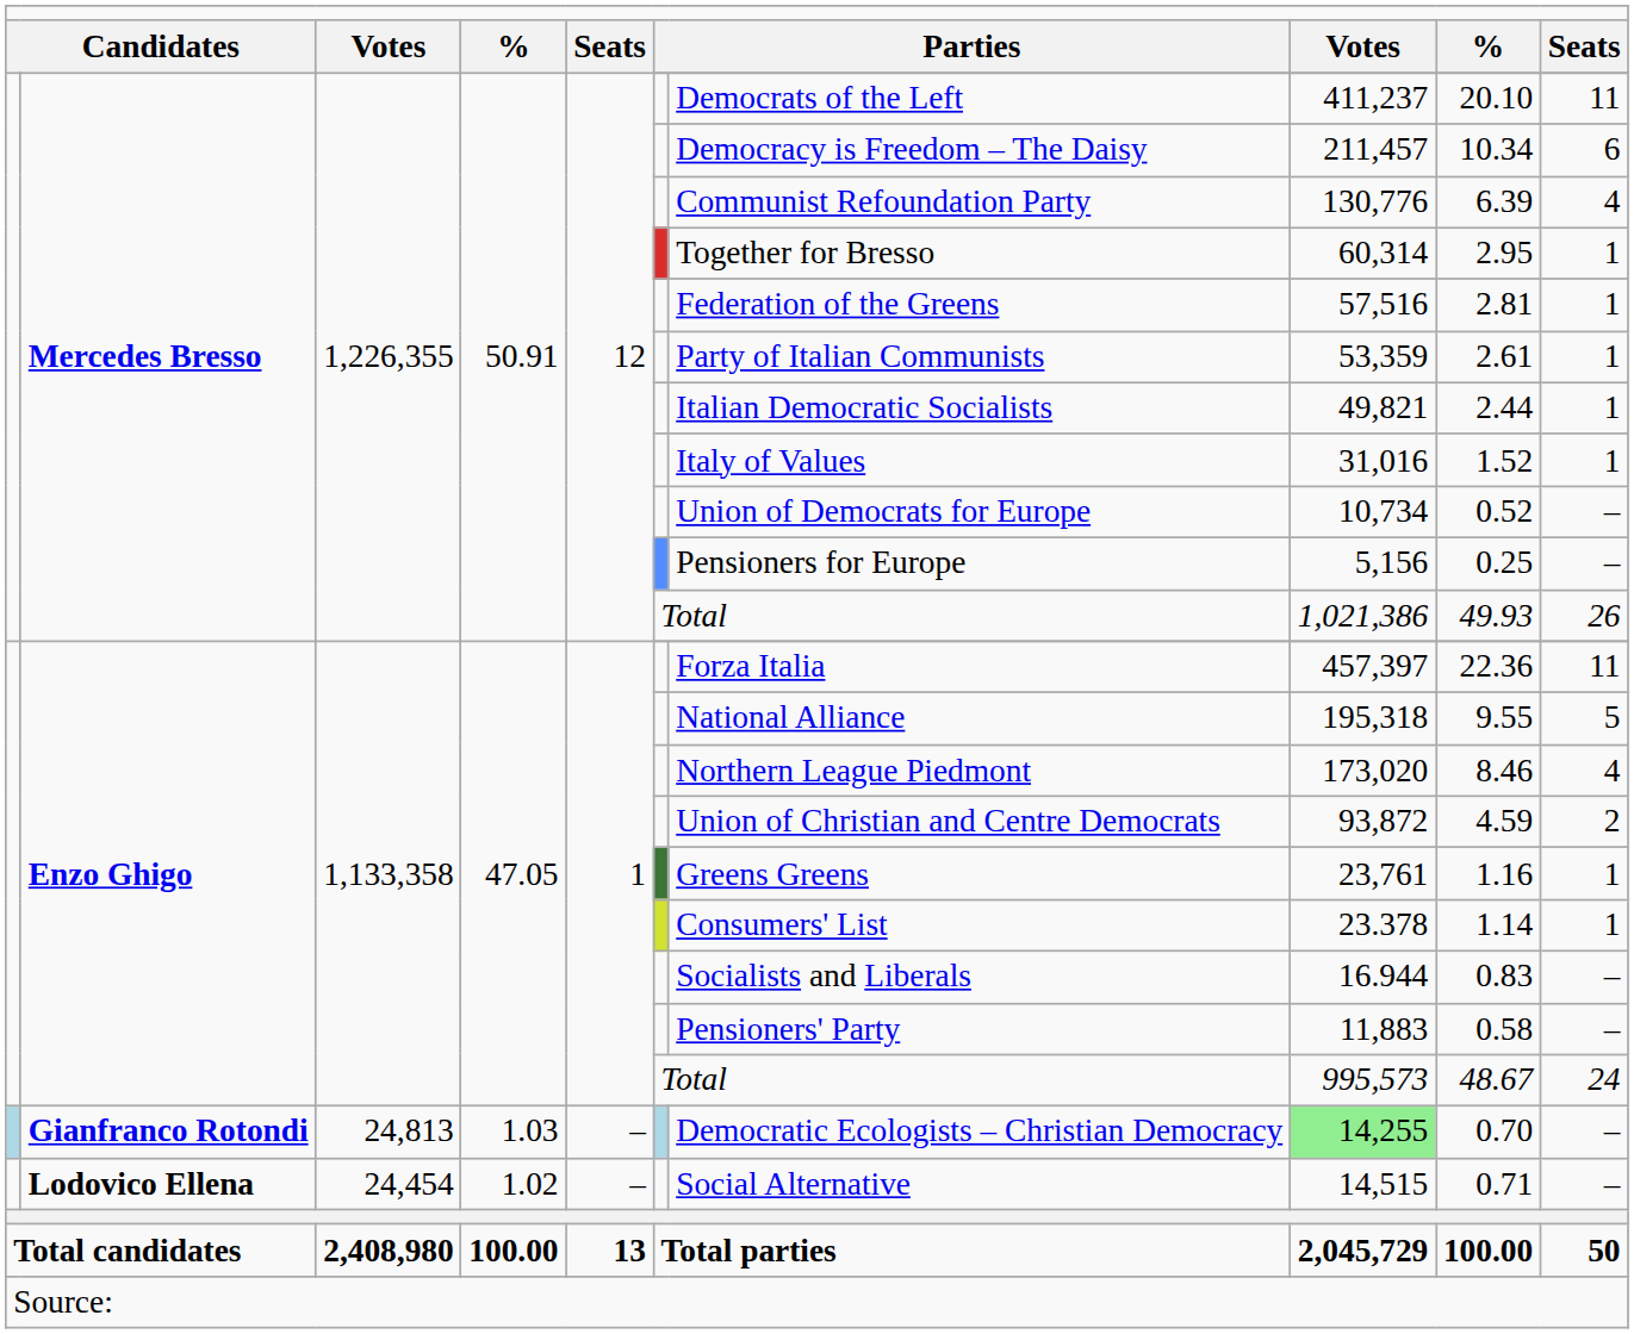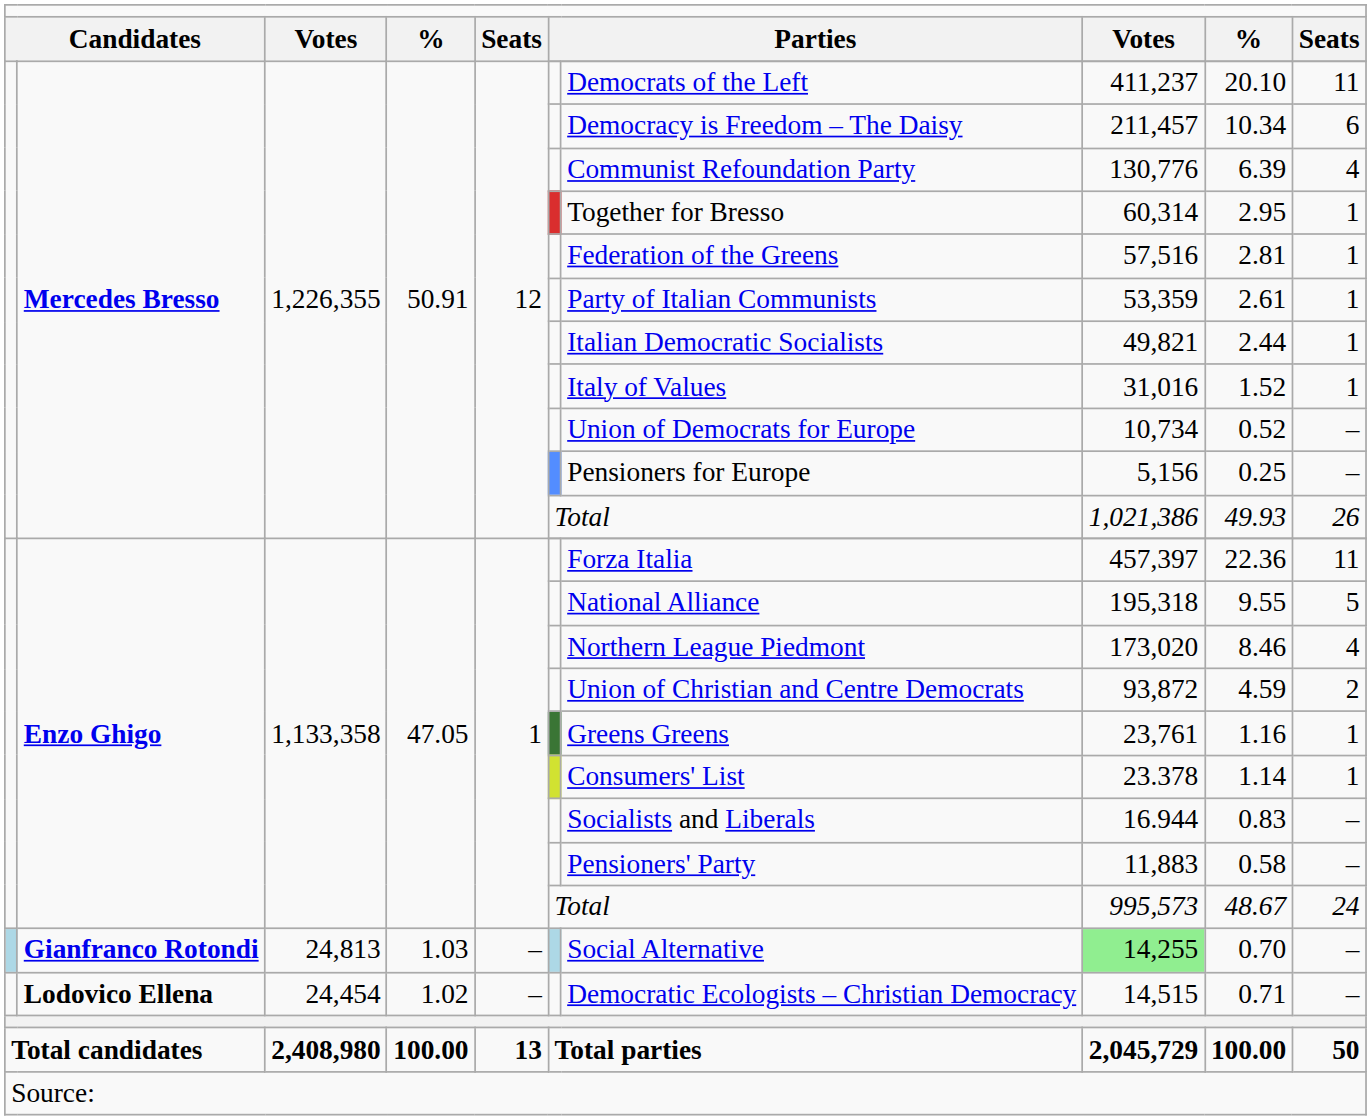Gianfranco Rotondi | column 7: Democratic Ecologists – Christian Democracy -> Social Alternative
Lodovico Ellena | column 7: Social Alternative -> Democratic Ecologists – Christian Democracy
